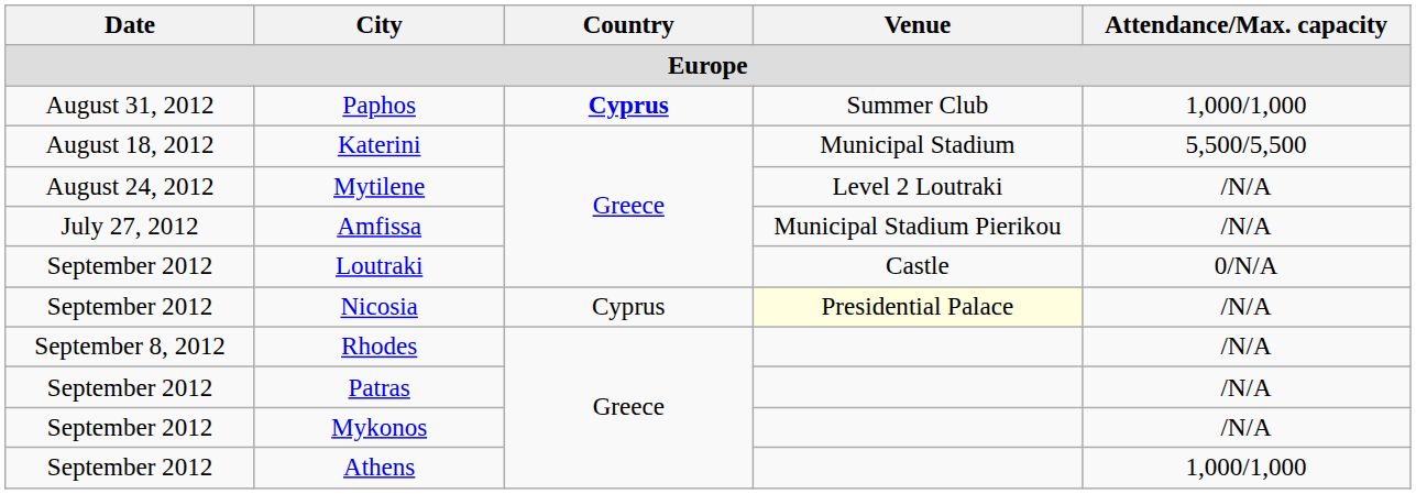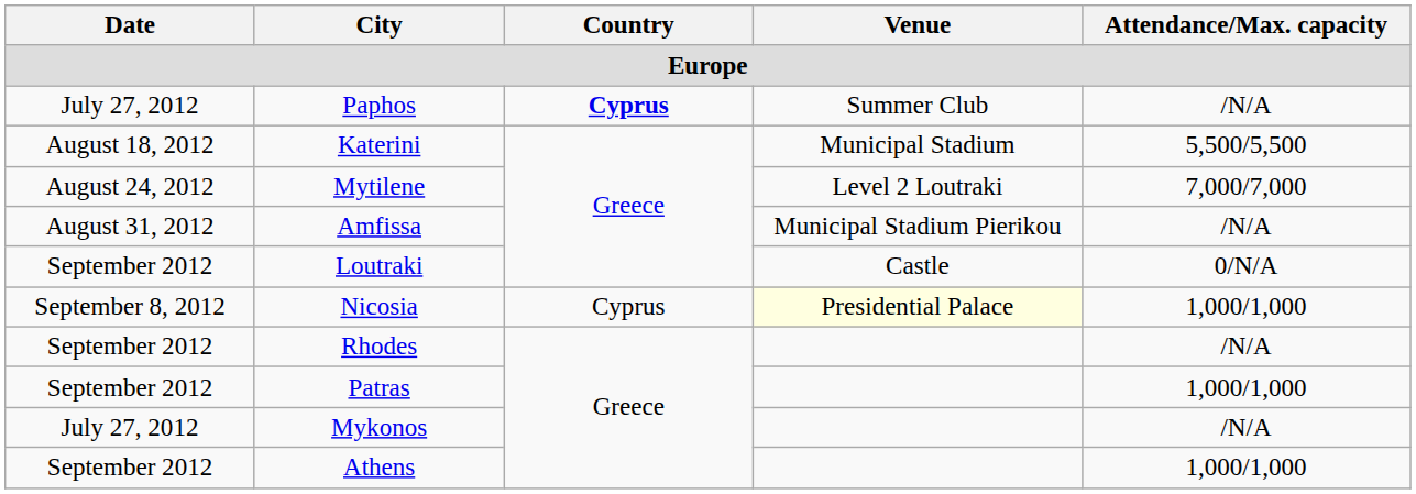Paphos | Date: August 31, 2012 -> July 27, 2012
Paphos | Attendance/Max. capacity: 1,000/1,000 -> /N/A
Mytilene | Attendance/Max. capacity: /N/A -> 7,000/7,000
Amfissa | Date: July 27, 2012 -> August 31, 2012
Nicosia | Date: September 2012 -> September 8, 2012
Nicosia | Attendance/Max. capacity: /N/A -> 1,000/1,000
Rhodes | Date: September 8, 2012 -> September 2012
Patras | Attendance/Max. capacity: /N/A -> 1,000/1,000
Mykonos | Date: September 2012 -> July 27, 2012
